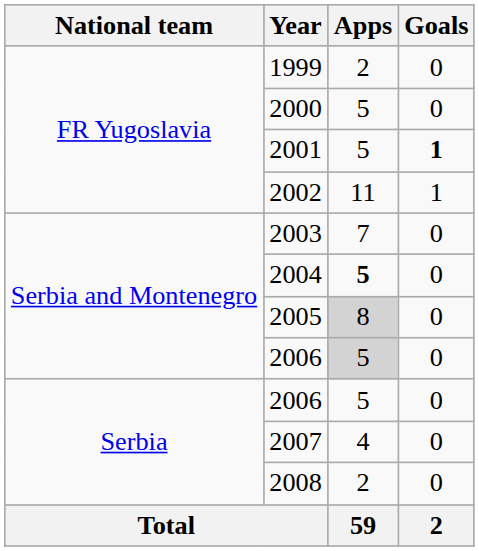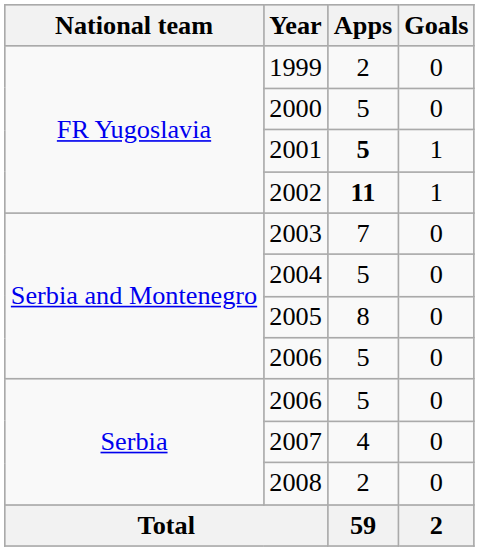2001 | Apps: normal -> bold
2001 | Goals: bold -> normal
2002 | Apps: normal -> bold
2004 | Apps: bold -> normal
2005 | Apps: lightgrey background -> no background
Serbia and Montenegro / 2006 | Apps: lightgrey background -> no background
